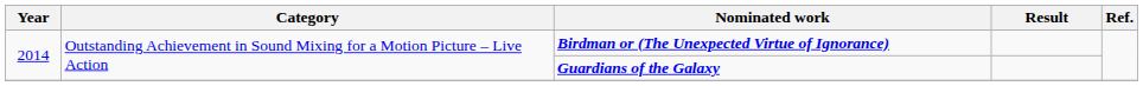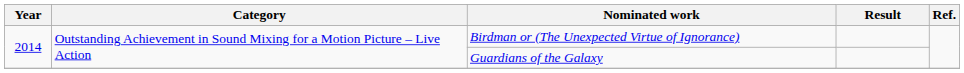Birdman or (The Unexpected Virtue of Ignorance) | Nominated work: bold -> normal
Guardians of the Galaxy | Nominated work: bold -> normal
